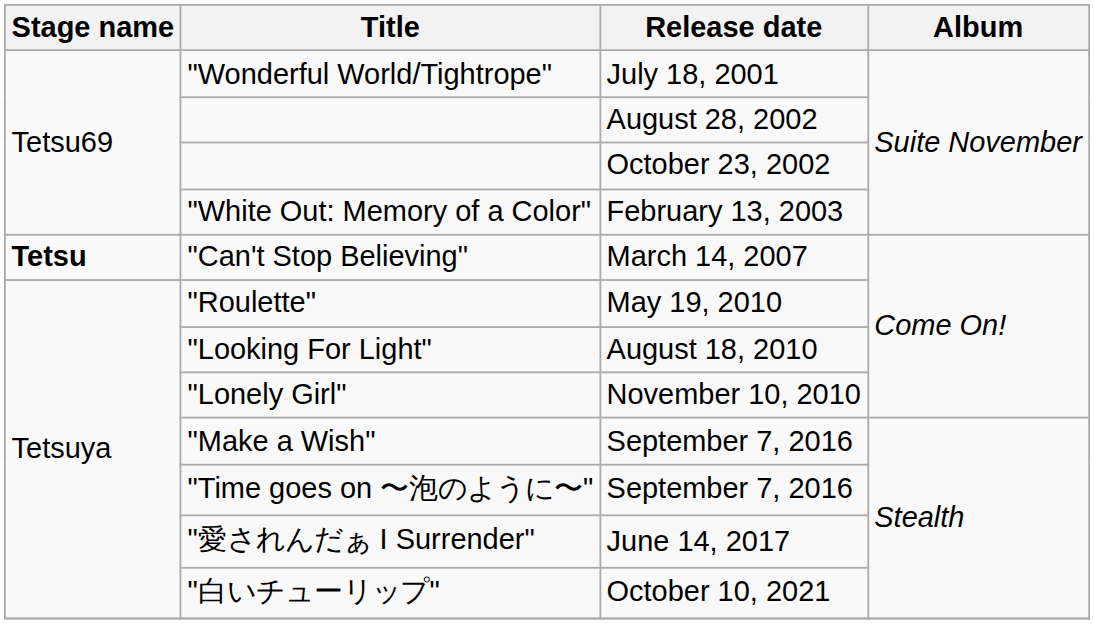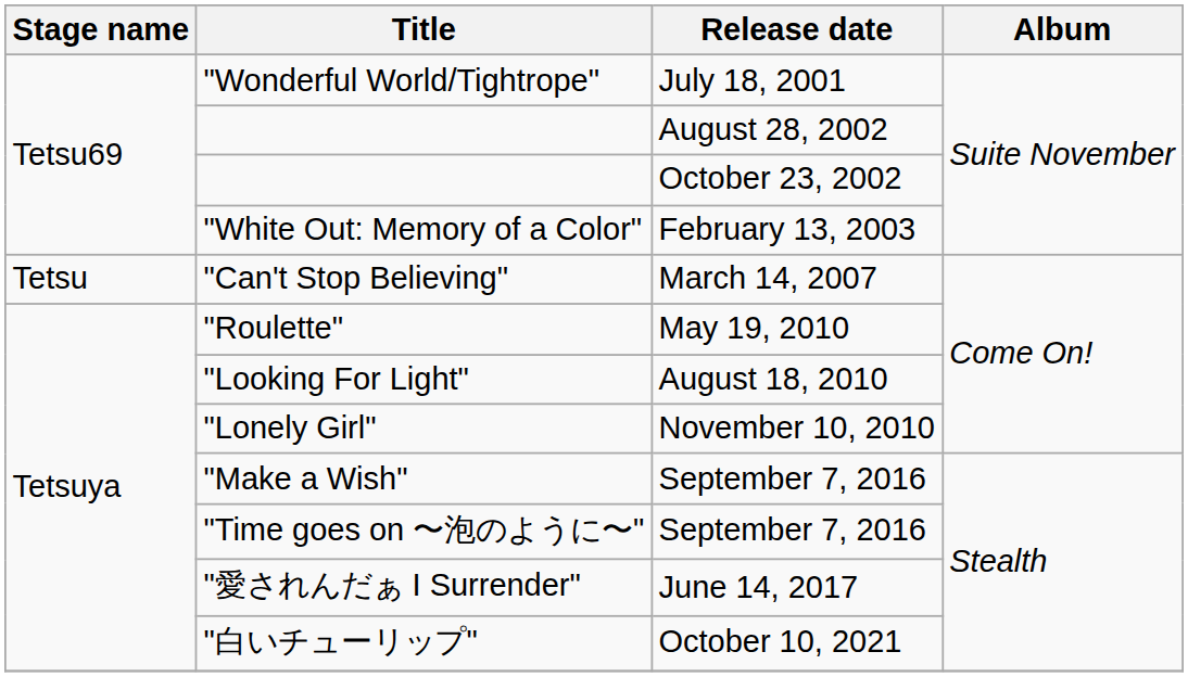"Can't Stop Believing" | Stage name: bold -> normal
